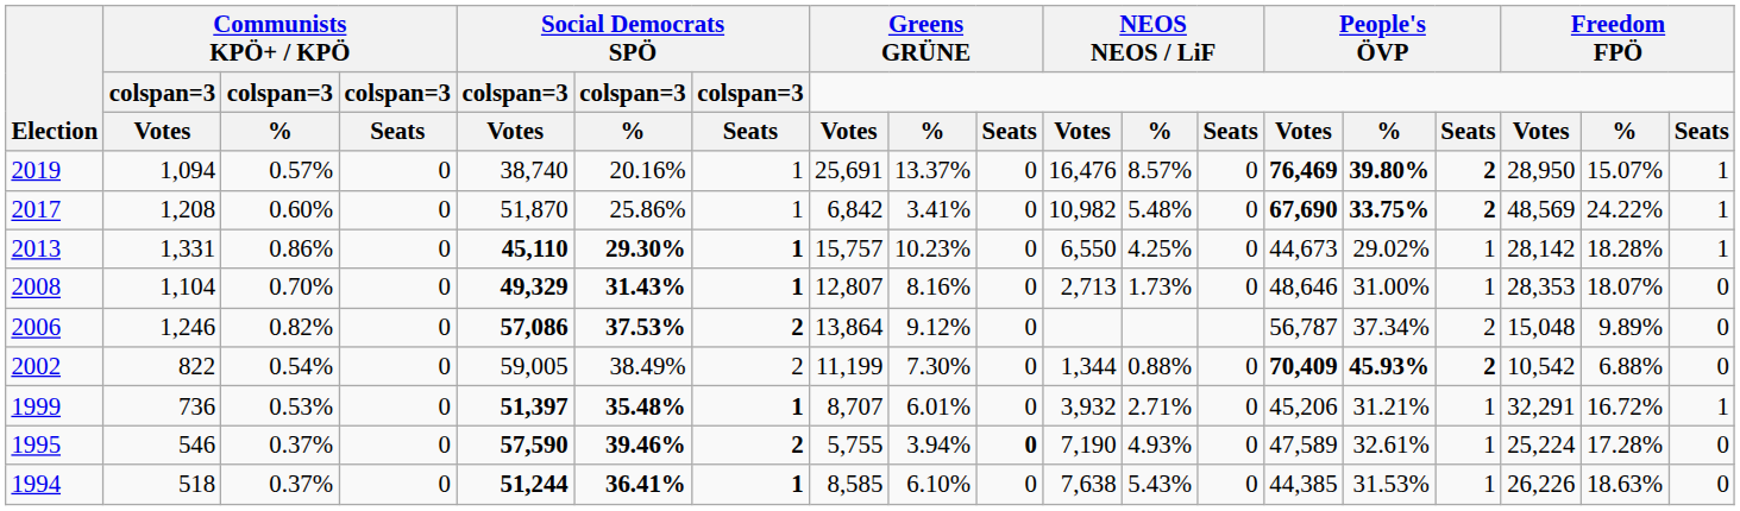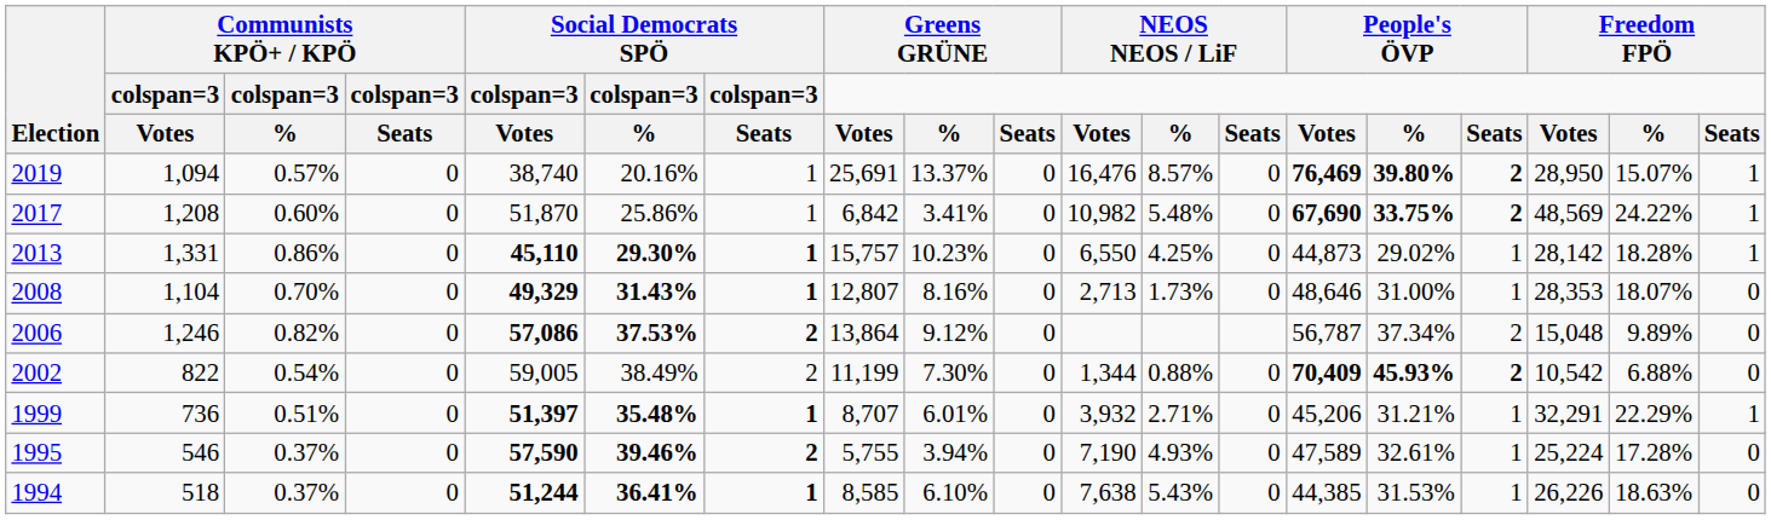2013 | People's ÖVP / Votes: 44,673 -> 44,873
1999 | Communists KPÖ+ / KPÖ / colspan=3 / %: 0.53% -> 0.51%
1999 | Freedom FPÖ / %: 16.72% -> 22.29%
1995 | Greens GRÜNE / Seats: bold -> normal
